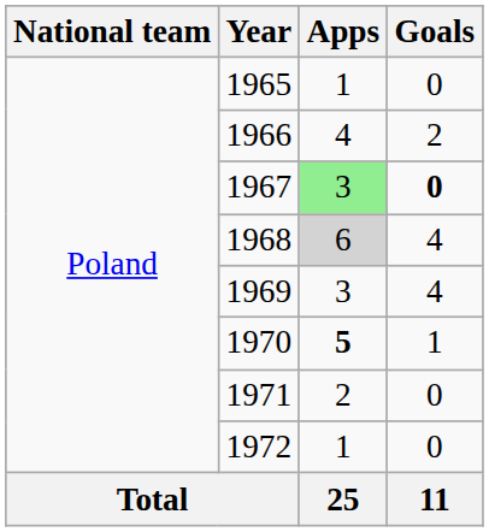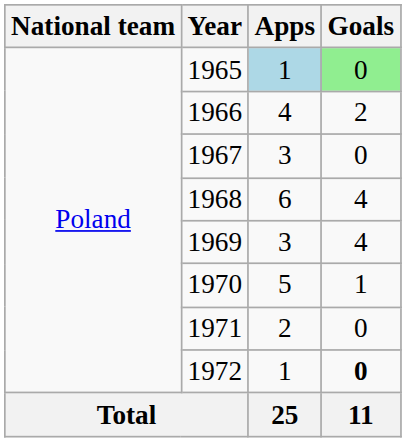1965 | Apps: no background -> lightblue background
1965 | Goals: no background -> lightgreen background
1967 | Apps: lightgreen background -> no background
1967 | Goals: bold -> normal
1968 | Apps: lightgrey background -> no background
1970 | Apps: bold -> normal
1972 | Goals: normal -> bold
